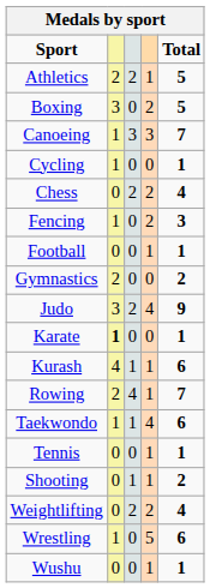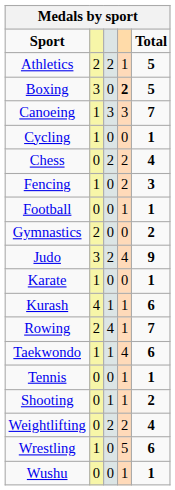Boxing | column 4: normal -> bold
Karate | column 2: bold -> normal
